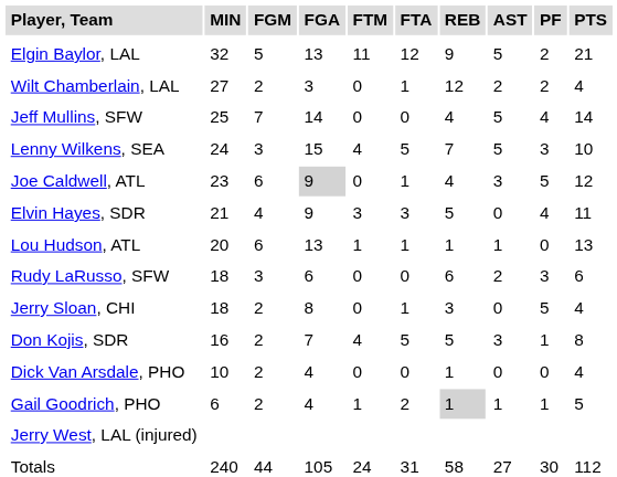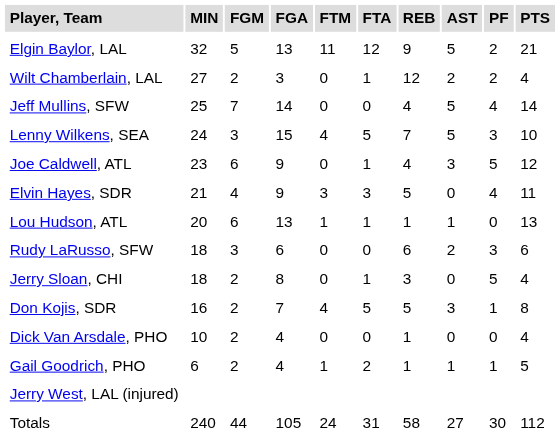Joe Caldwell, ATL | FGA: lightgrey background -> no background
Gail Goodrich, PHO | REB: lightgrey background -> no background
